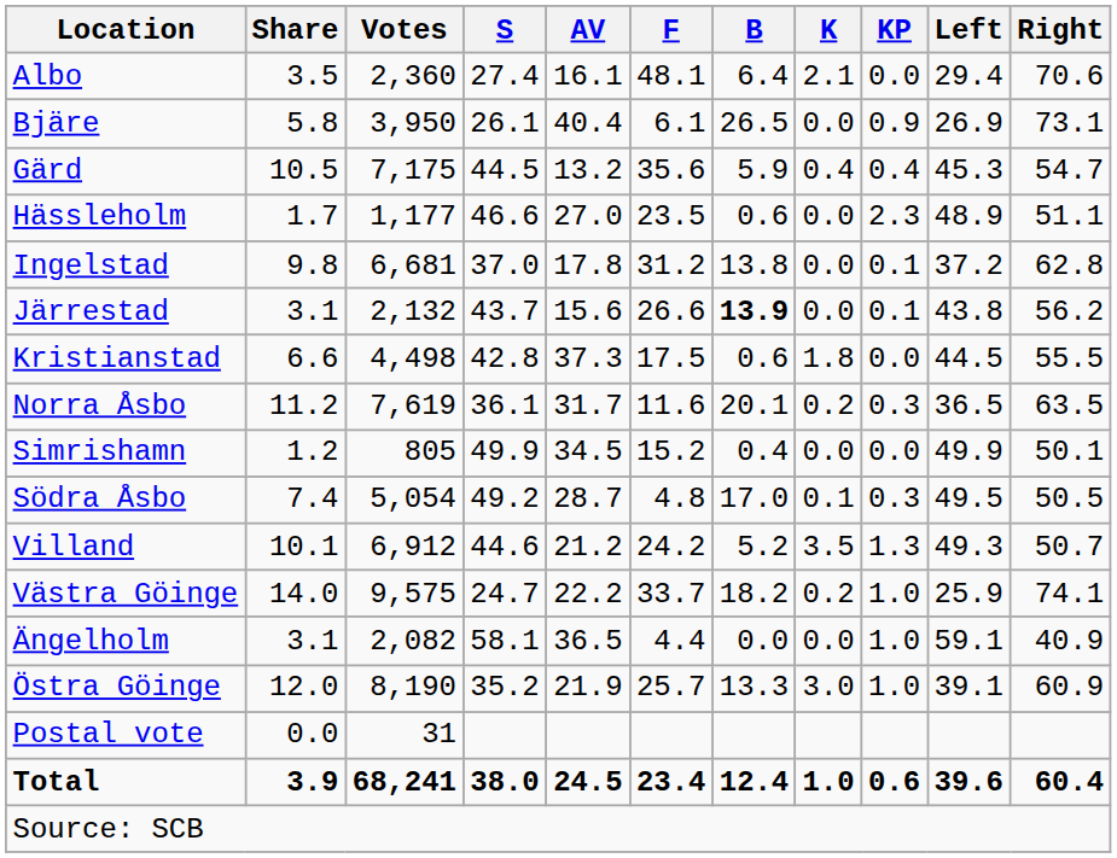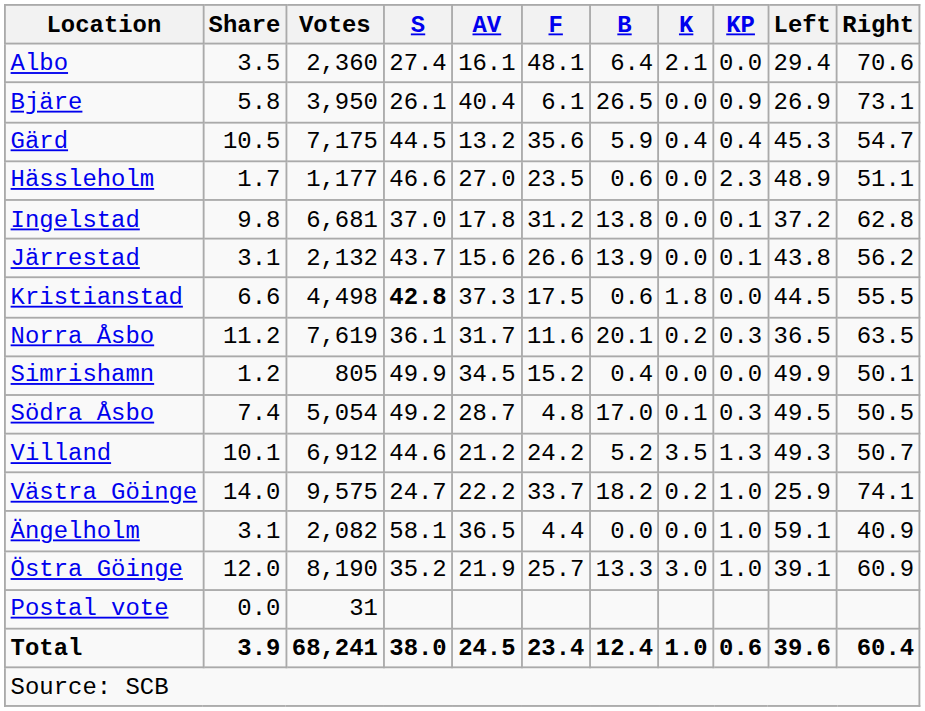Järrestad | B: bold -> normal
Kristianstad | S: normal -> bold
